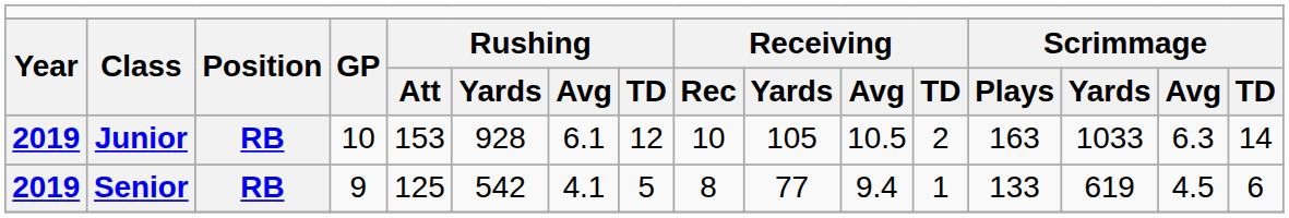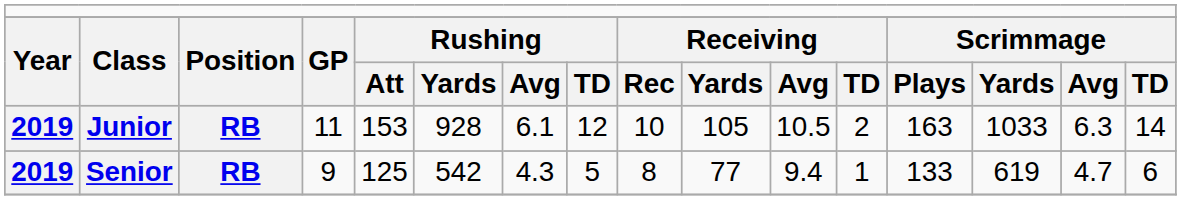Junior | column 4: 10 -> 11
Senior | column 7: 4.1 -> 4.3
Senior | column 15: 4.5 -> 4.7
